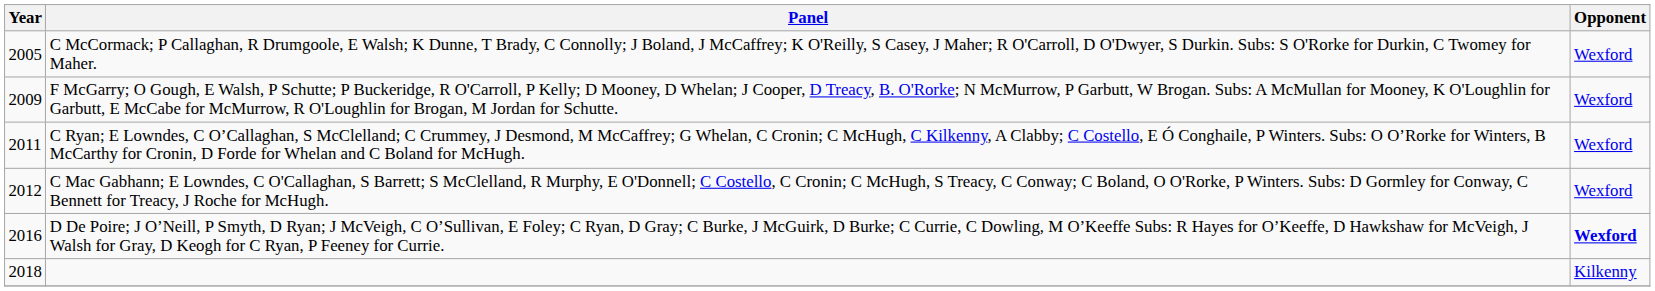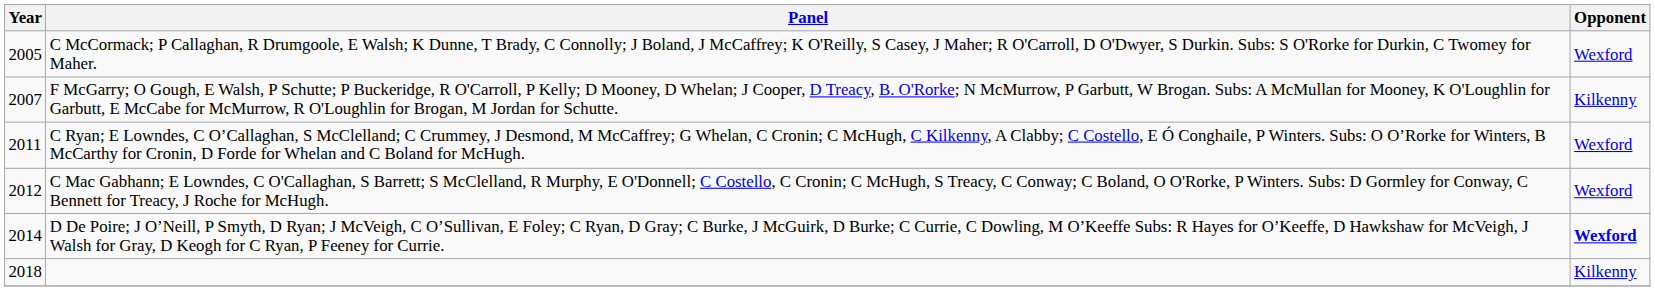row 3 | Year: 2009 -> 2007
row 3 | Opponent: Wexford -> Kilkenny
row 6 | Year: 2016 -> 2014
